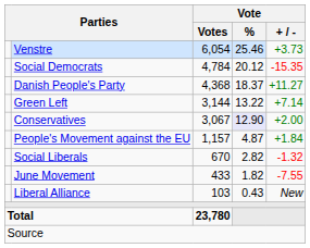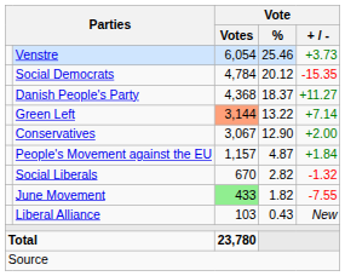Green Left | Vote / Votes: no background -> lightsalmon background
Conservatives | Vote / %: lavender background -> no background
June Movement | Vote / Votes: no background -> lightgreen background
